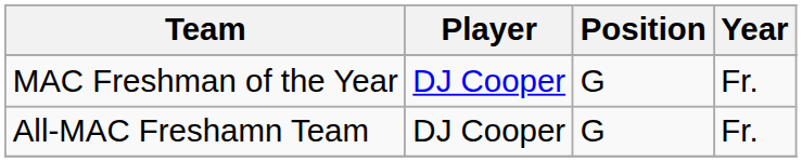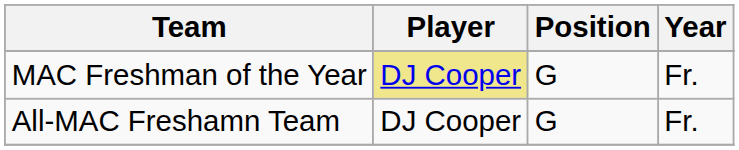MAC Freshman of the Year | Player: no background -> khaki background
